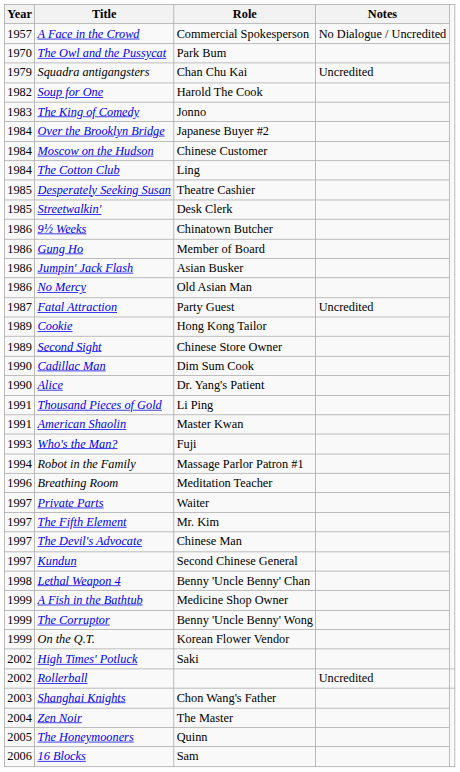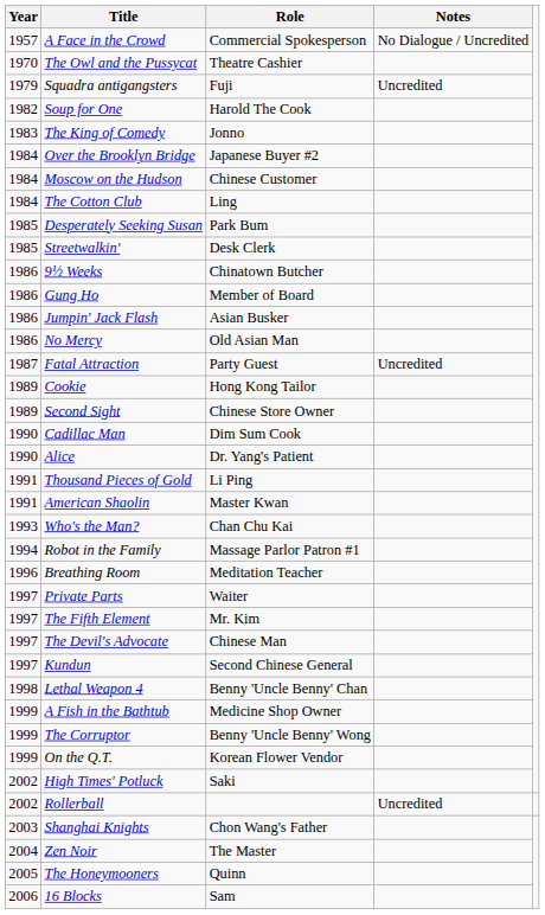The Owl and the Pussycat | Role: Park Bum -> Theatre Cashier
Squadra antigangsters | Role: Chan Chu Kai -> Fuji
Desperately Seeking Susan | Role: Theatre Cashier -> Park Bum
Who's the Man? | Role: Fuji -> Chan Chu Kai
